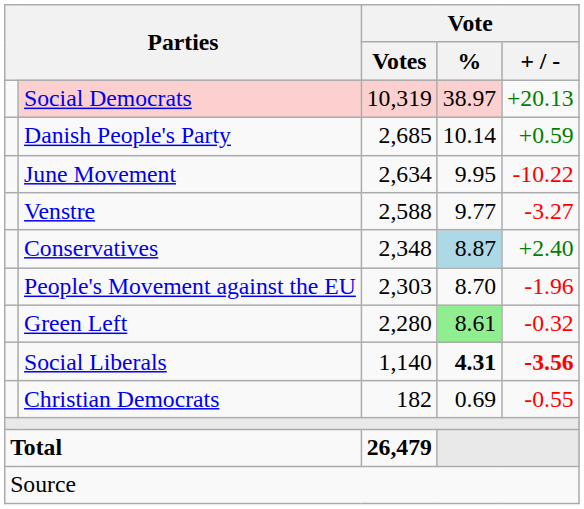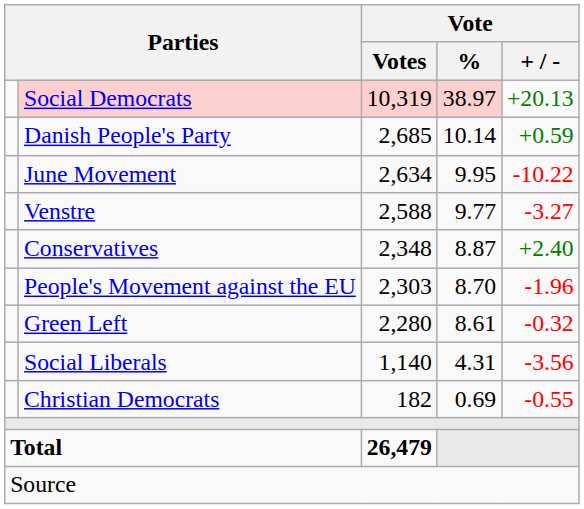Conservatives | Vote / %: lightblue background -> no background
Green Left | Vote / %: lightgreen background -> no background
Social Liberals | Vote / %: bold -> normal
Social Liberals | Vote / + / -: bold -> normal
